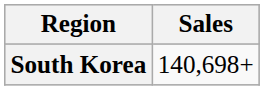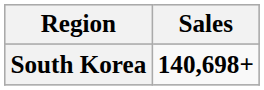South Korea | Sales: normal -> bold
